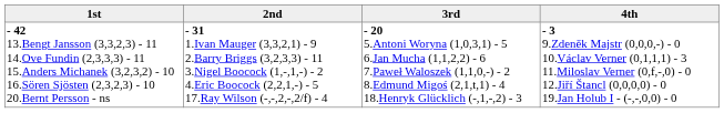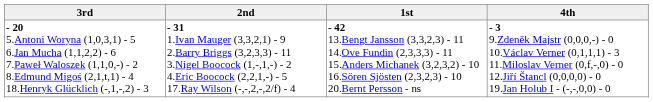columns swapped: 1st <-> 3rd
